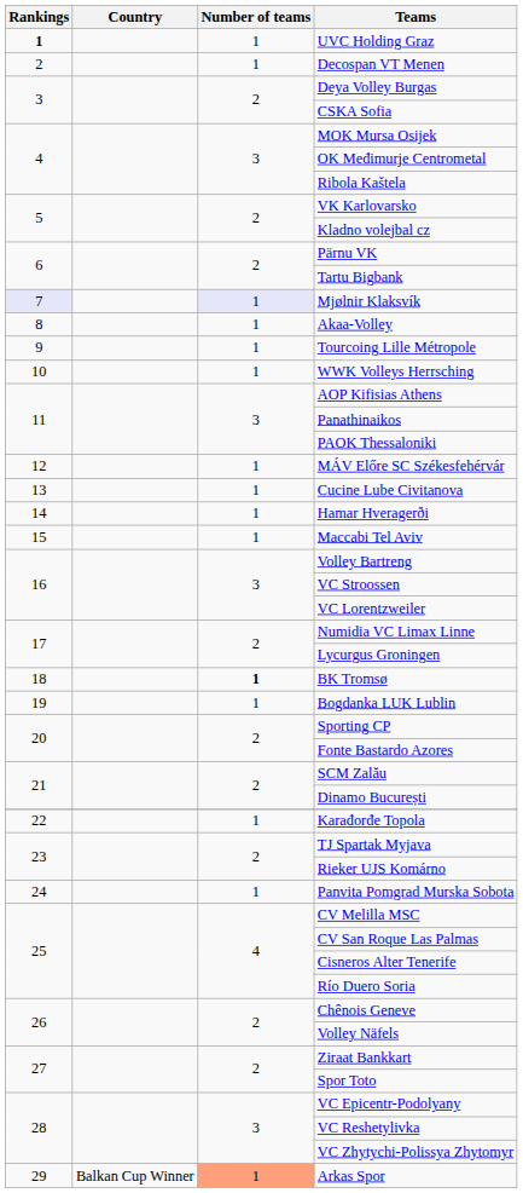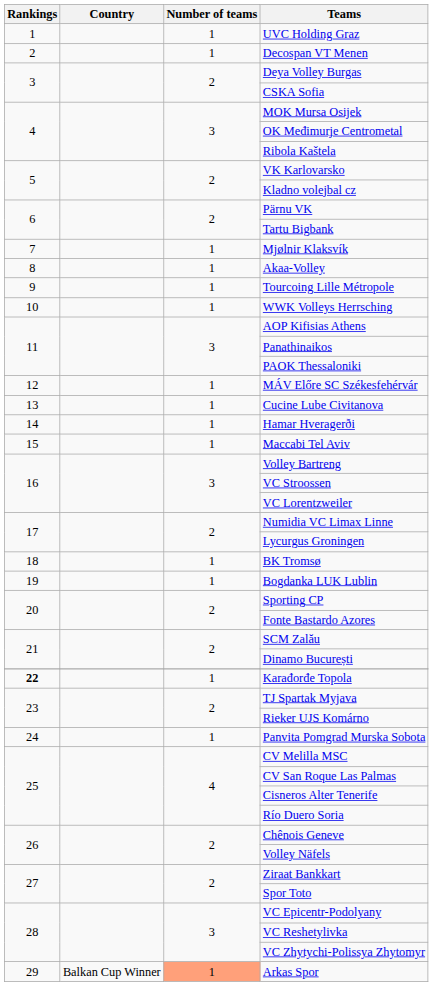UVC Holding Graz | Rankings: bold -> normal
Mjølnir Klaksvík | Rankings: lavender background -> no background
Mjølnir Klaksvík | Number of teams: lavender background -> no background
BK Tromsø | Number of teams: bold -> normal
Karađorđe Topola | Rankings: normal -> bold
